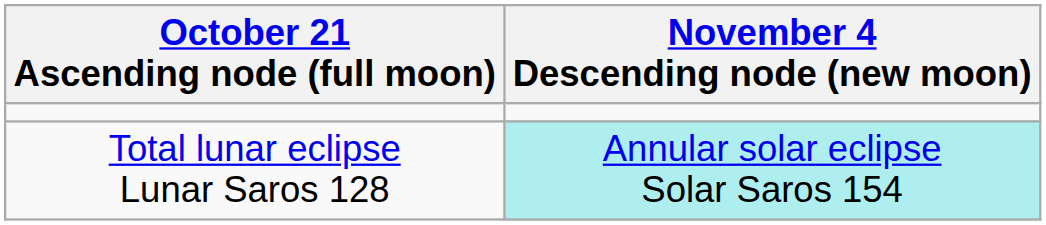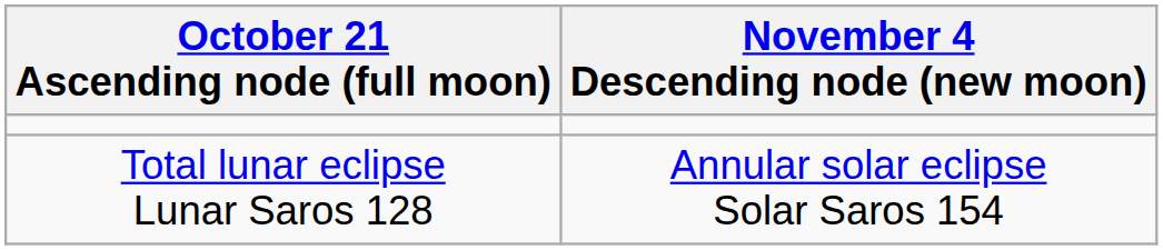row 3 | November 4 Descending node (new moon): paleturquoise background -> no background
